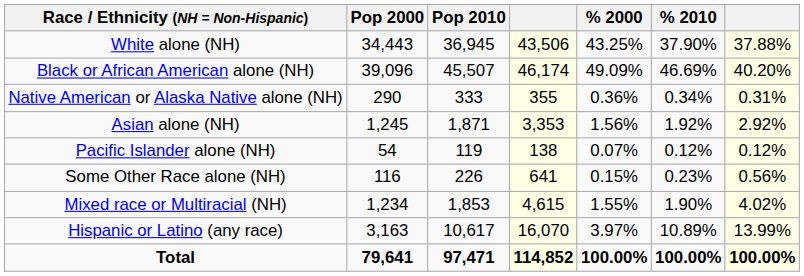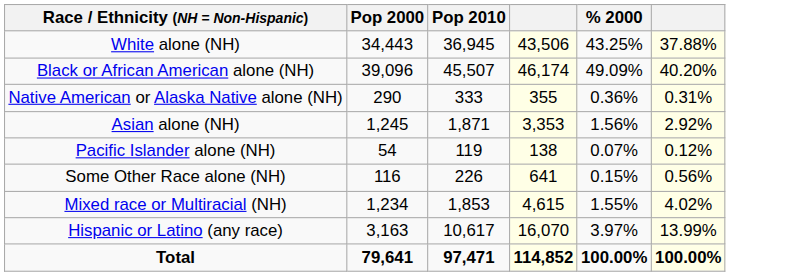- column: % 2010 | 37.90% | 46.69% | 0.34% | 1.92% | 0.12% | 0.23% | 1.90% | 10.89% | 100.00%
